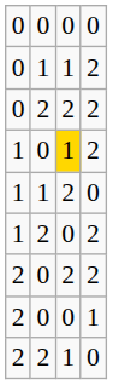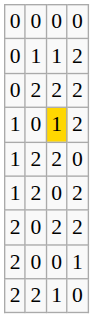row 5 | column 2: 1 -> 2
